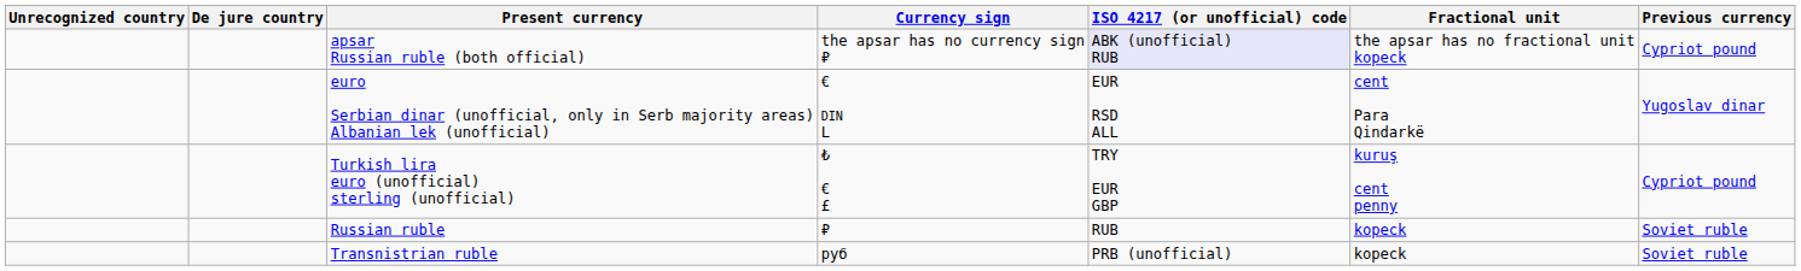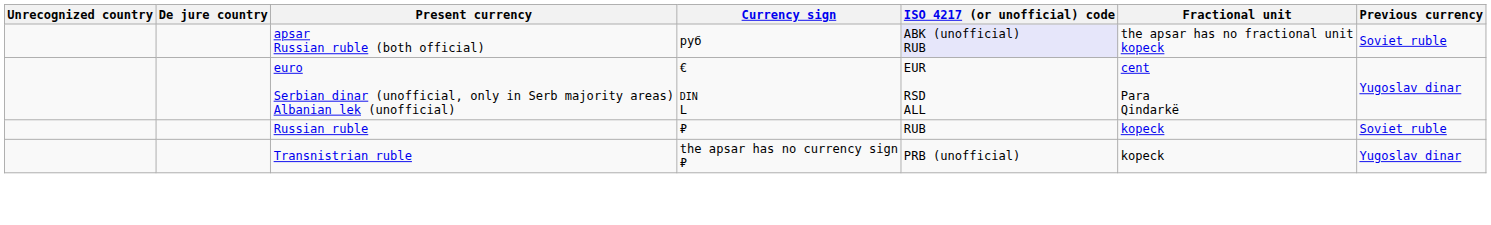apsar Russian ruble (both official) | Currency sign: the apsar has no currency sign ₽ -> руб
apsar Russian ruble (both official) | Previous currency: Cypriot pound -> Soviet ruble
- row: Turkish lira euro (unofficial) sterling (unofficial) | ₺ € £ | TRY EUR GBP | kuruş cent penny | Cypriot pound
Transnistrian ruble | Currency sign: руб -> the apsar has no currency sign ₽
Transnistrian ruble | Previous currency: Soviet ruble -> Yugoslav dinar
